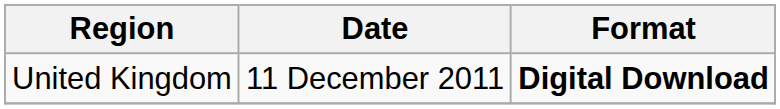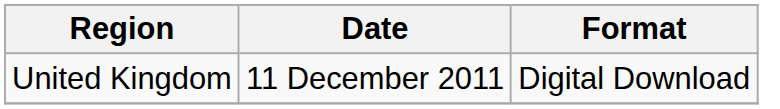United Kingdom | Format: bold -> normal
